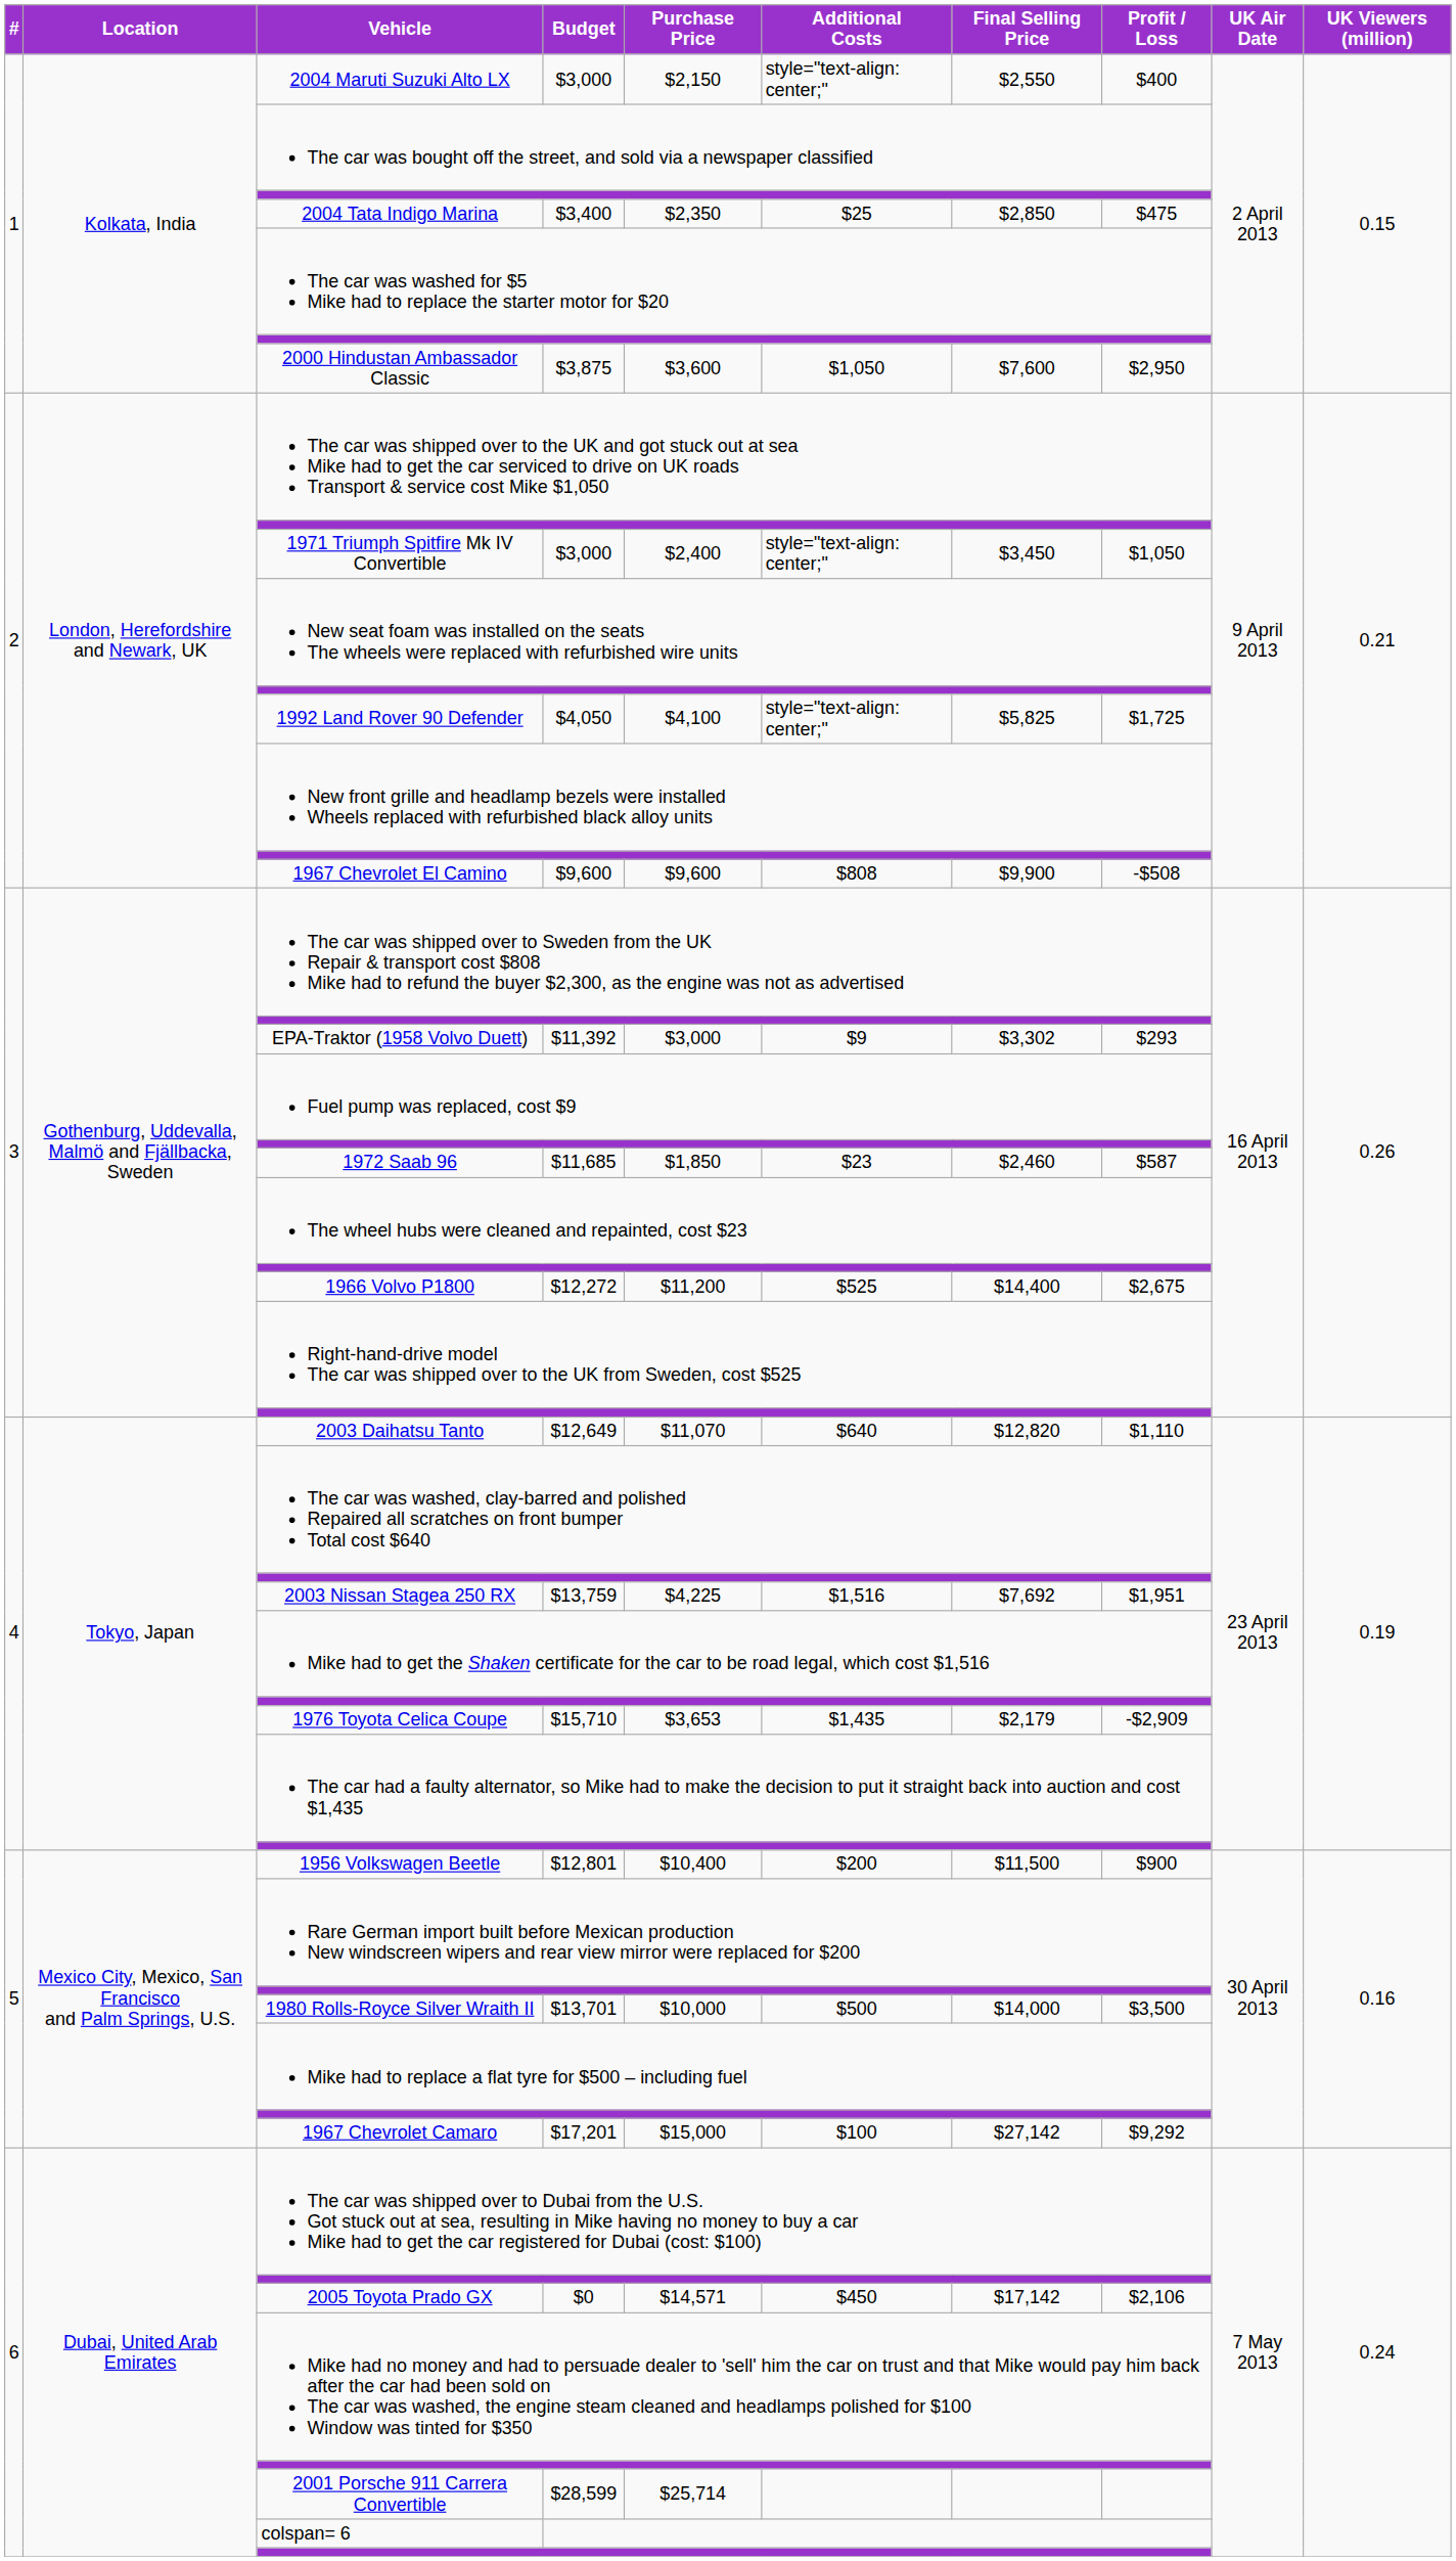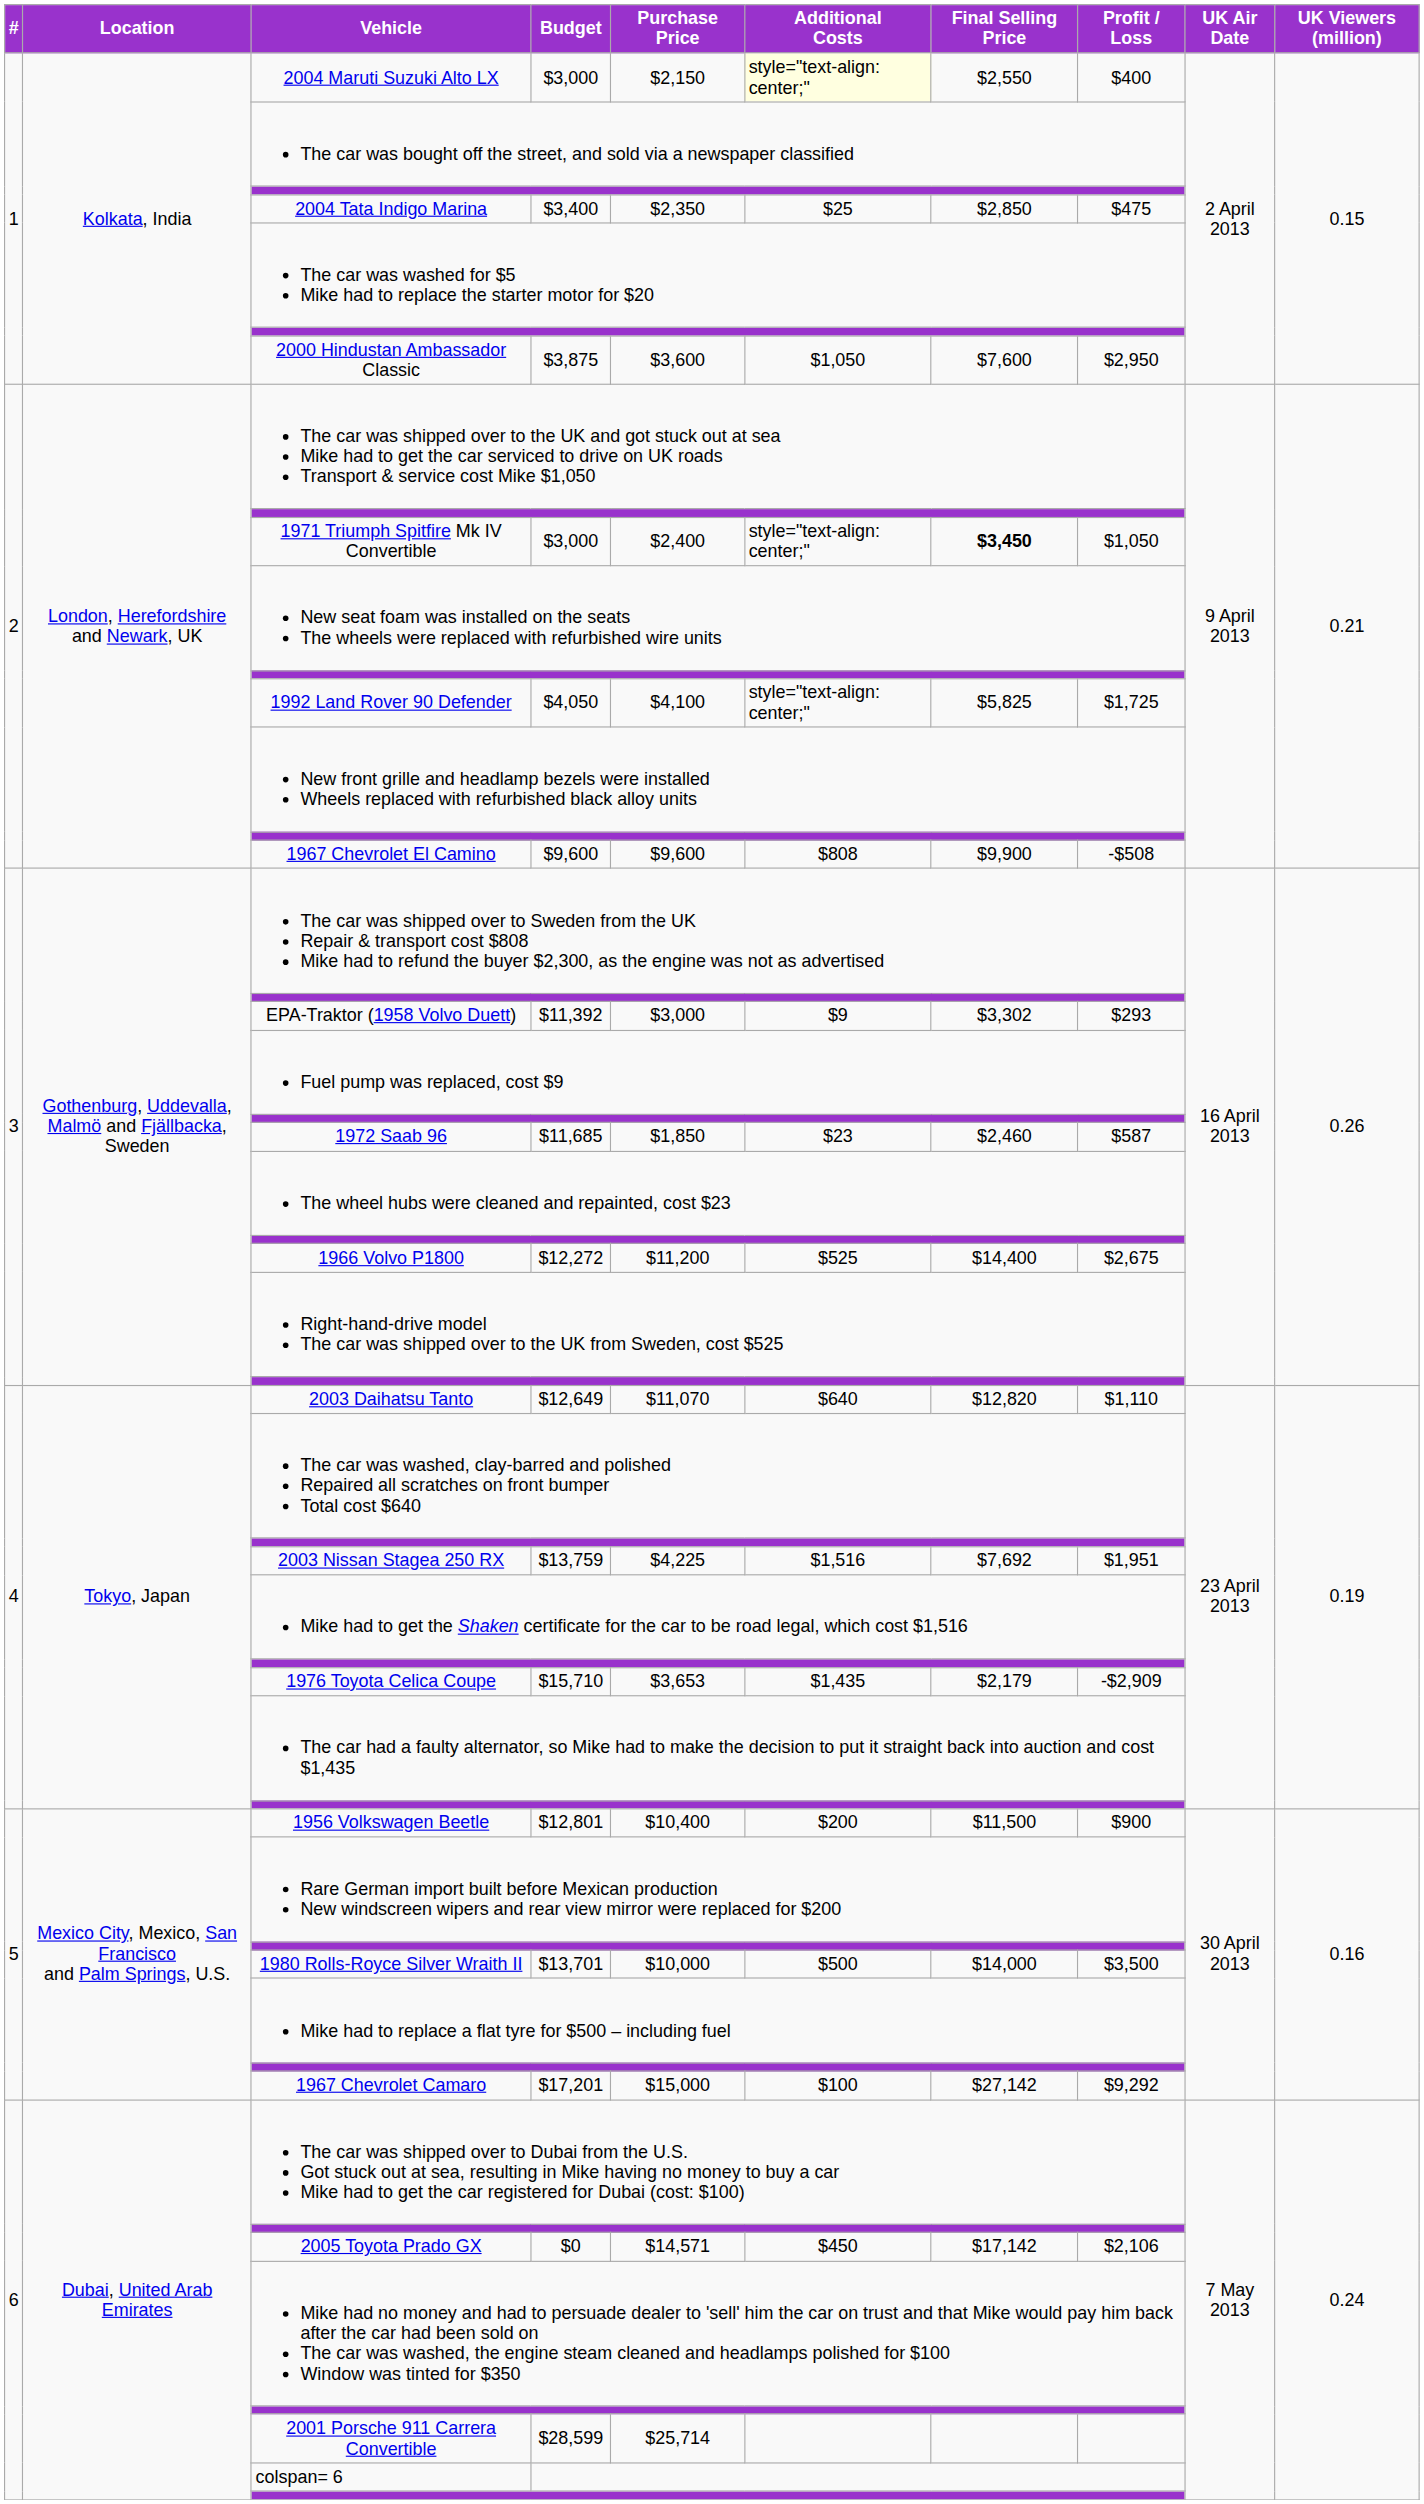2004 Maruti Suzuki Alto LX | Additional Costs: no background -> lightyellow background
1971 Triumph Spitfire Mk IV Convertible | Final Selling Price: normal -> bold
